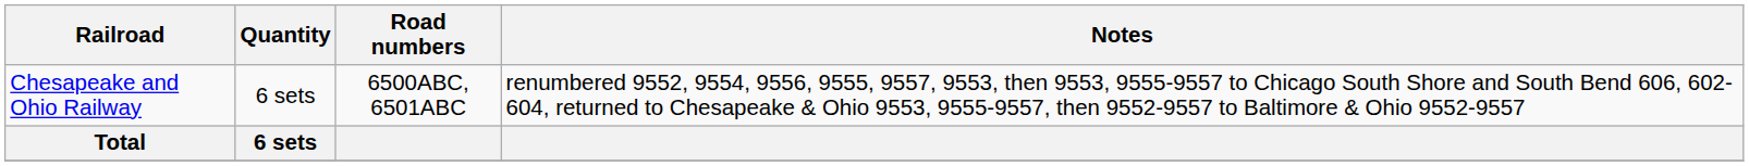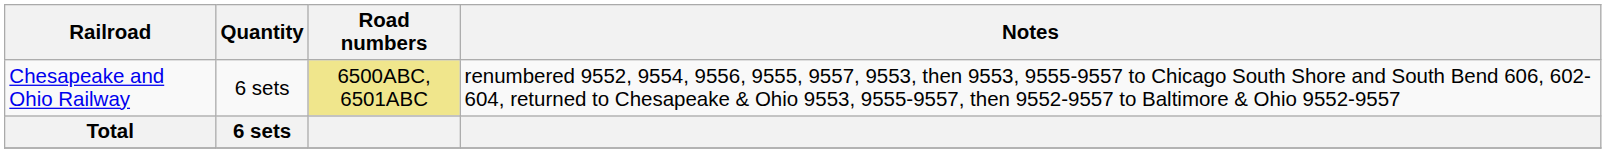Chesapeake and Ohio Railway | Road numbers: no background -> khaki background
